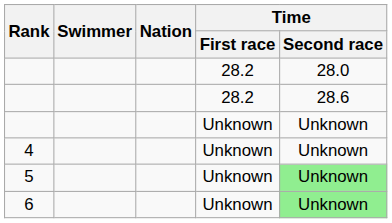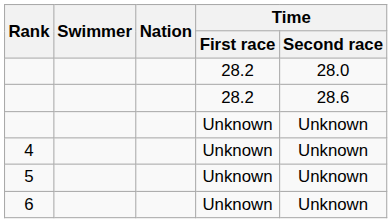5 | Time / Second race: lightgreen background -> no background
6 | Time / Second race: lightgreen background -> no background
